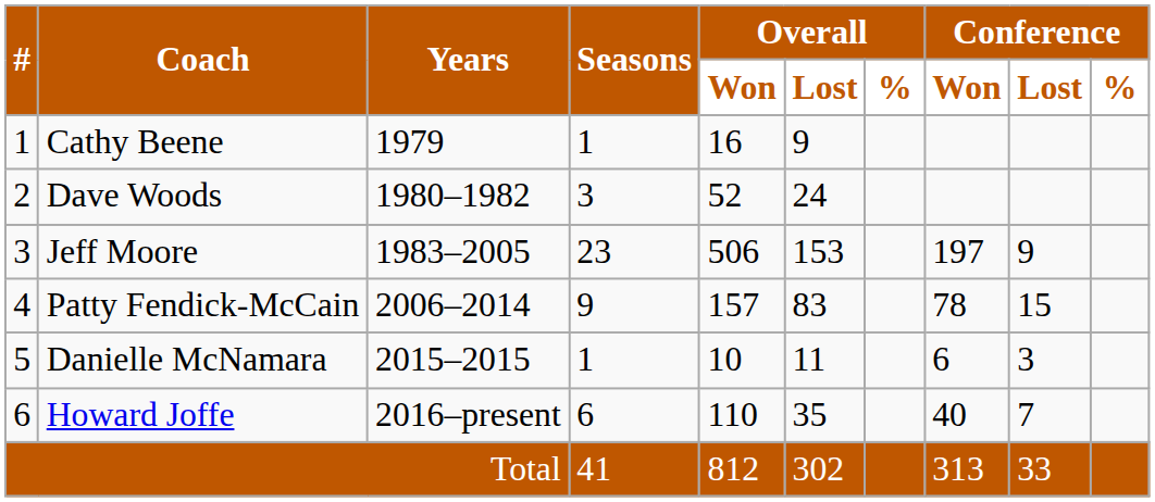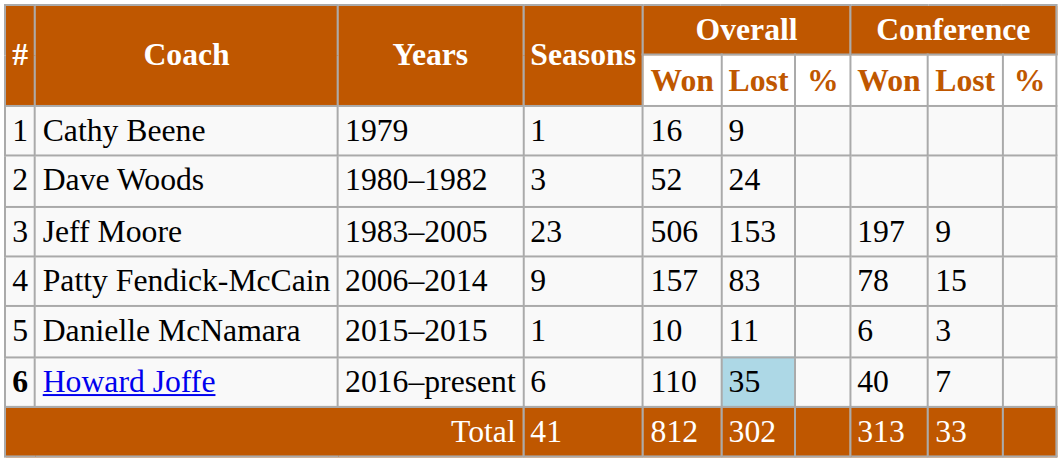Howard Joffe | #: normal -> bold
Howard Joffe | Overall / Lost: no background -> lightblue background
